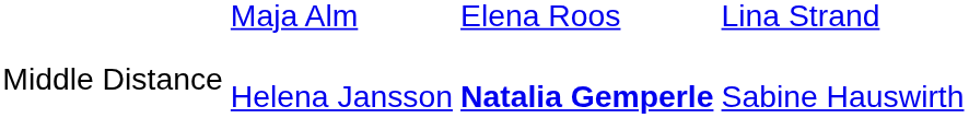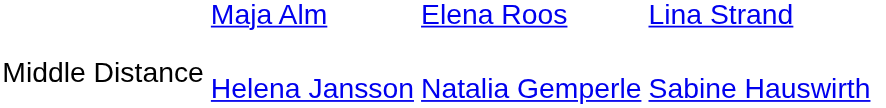Middle Distance | column 3: bold -> normal
